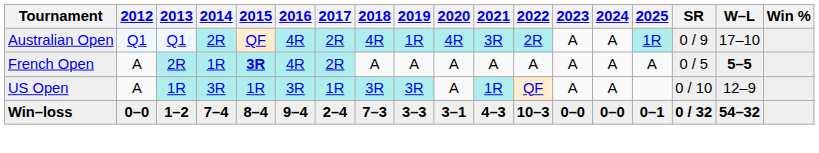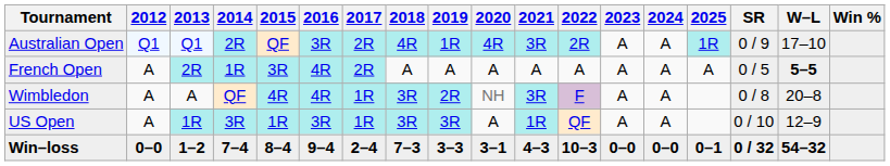Australian Open | 2016: 4R -> 3R
French Open | 2015: bold -> normal
+ row: Wimbledon | A | A | QF | 4R | 4R | 1R | 3R | 2R | NH | 3R | F | A | A | 0 / 8 | 20–8
